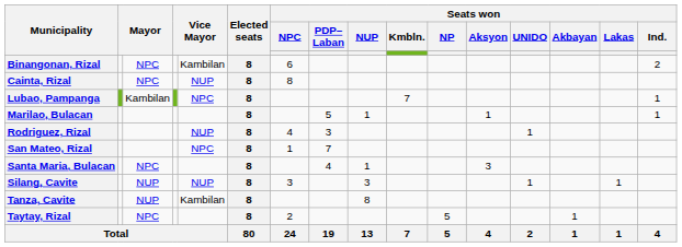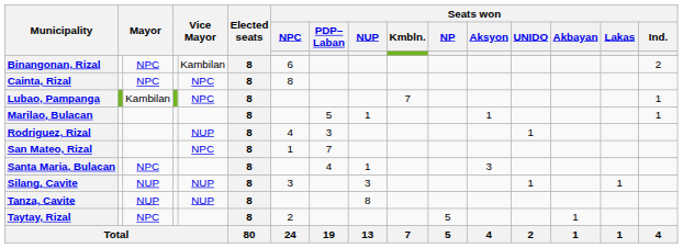Cainta, Rizal | column 5: NUP -> NPC
Tanza, Cavite | column 5: Kambilan -> NUP
